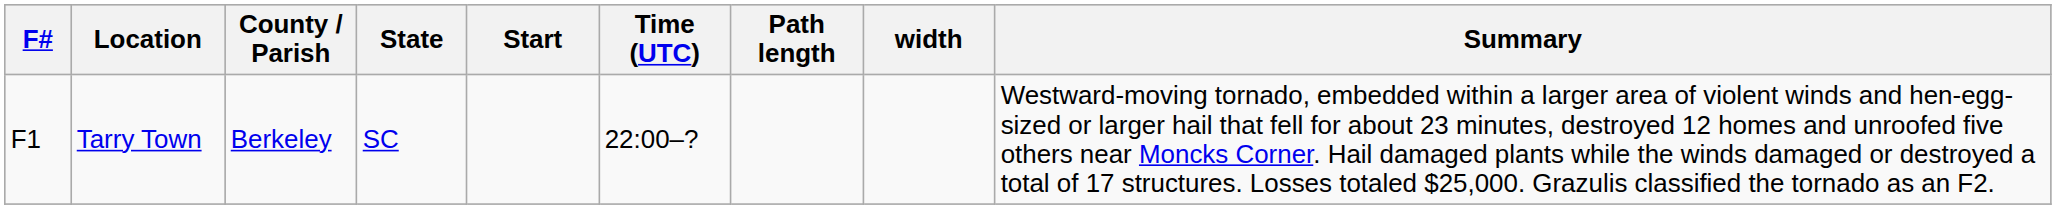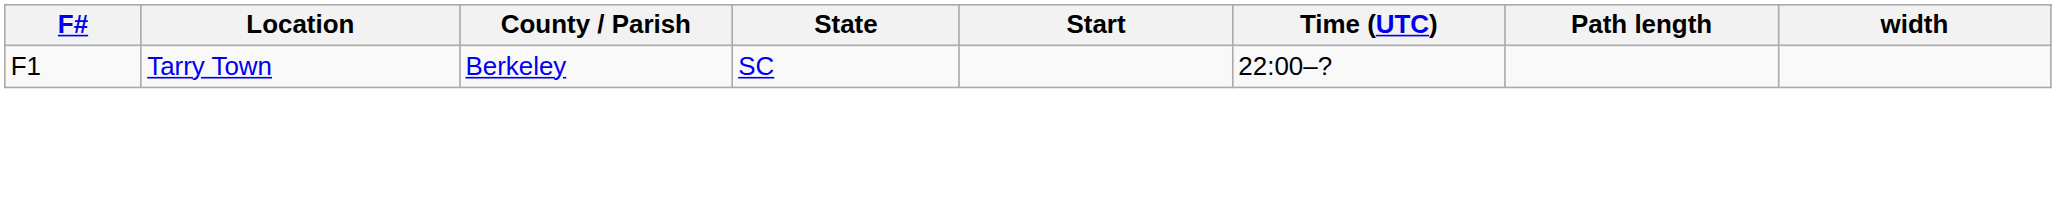- column: Summary | Westward-moving tornado, embedded within a larger area of violent winds and hen-egg-sized or larger hail that fell for about 23 minutes, destroyed 12 homes and unroofed five others near Moncks Corner. Hail damaged plants while the winds damaged or destroyed a total of 17 structures. Losses totaled $25,000. Grazulis classified the tornado as an F2.
